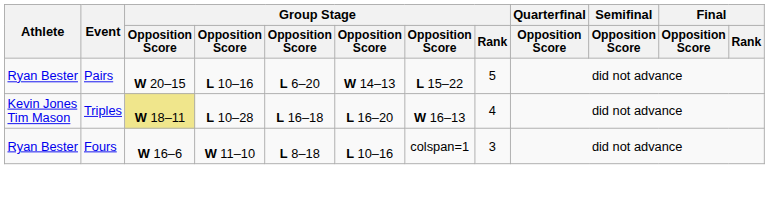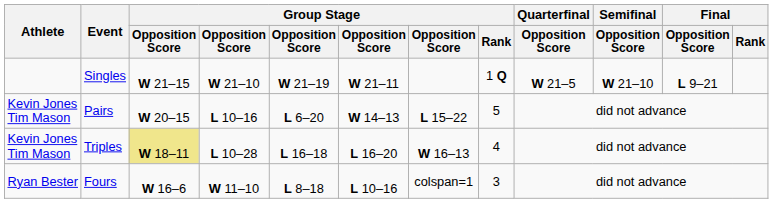+ row: Singles | W 21–15 | W 21–10 | W 21–19 | W 21–11 | 1 Q | W 21–5 | W 21–10 | L 9–21
Pairs | Athlete: Ryan Bester -> Kevin Jones Tim Mason
